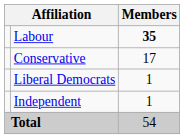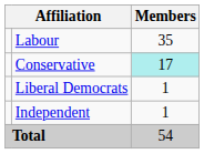Labour | Members: bold -> normal
Conservative | Members: no background -> paleturquoise background
